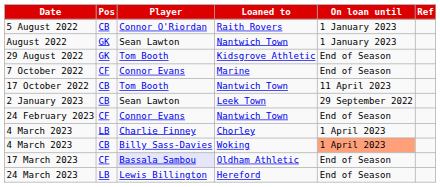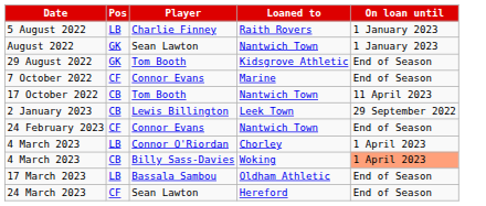- column: Ref
5 August 2022 | Pos: CB -> LB
5 August 2022 | Player: Connor O'Riordan -> Charlie Finney
2 January 2023 | Player: Sean Lawton -> Lewis Billington
4 March 2023 / Chorley | Player: Charlie Finney -> Connor O'Riordan
17 March 2023 | Pos: CF -> LB
17 March 2023 | Player: lavender background -> no background
24 March 2023 | Pos: LB -> CF
24 March 2023 | Player: Lewis Billington -> Sean Lawton
